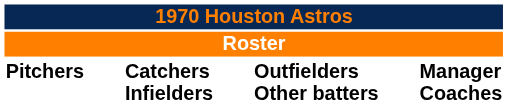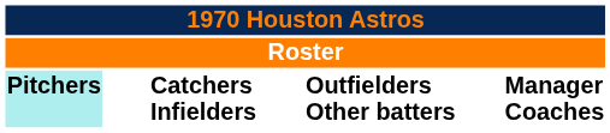Pitchers | column 1: no background -> paleturquoise background
